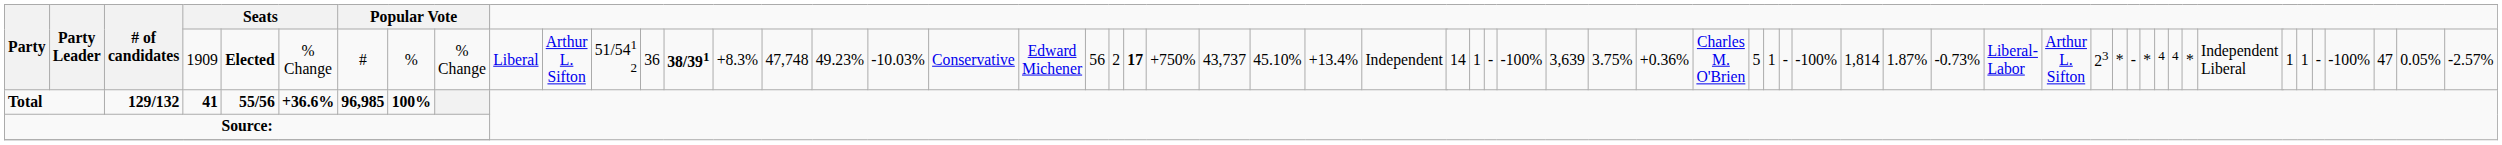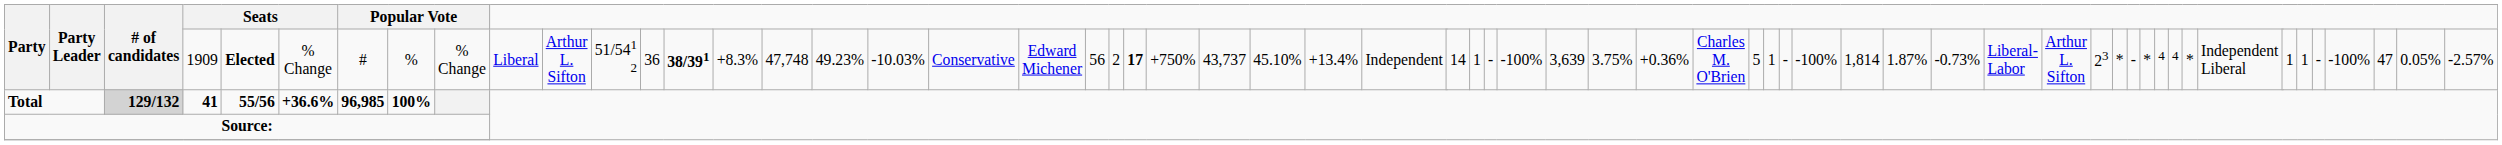Total | # of candidates: no background -> lightgrey background
